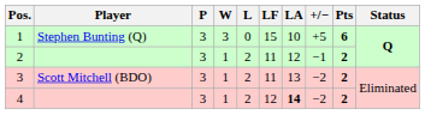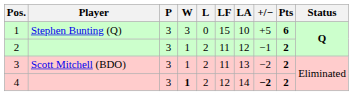4 | W: normal -> bold
4 | LA: bold -> normal
4 | +/−: normal -> bold
